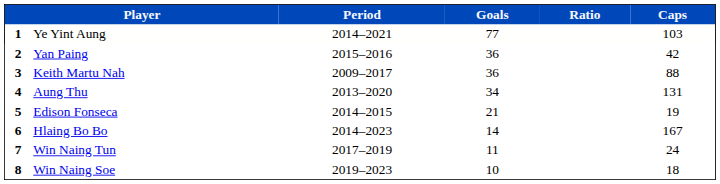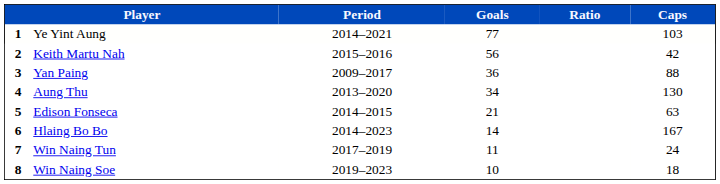2 | column 2: Yan Paing -> Keith Martu Nah
2 | Goals: 36 -> 56
3 | column 2: Keith Martu Nah -> Yan Paing
4 | Caps: 131 -> 130
5 | Caps: 19 -> 63
